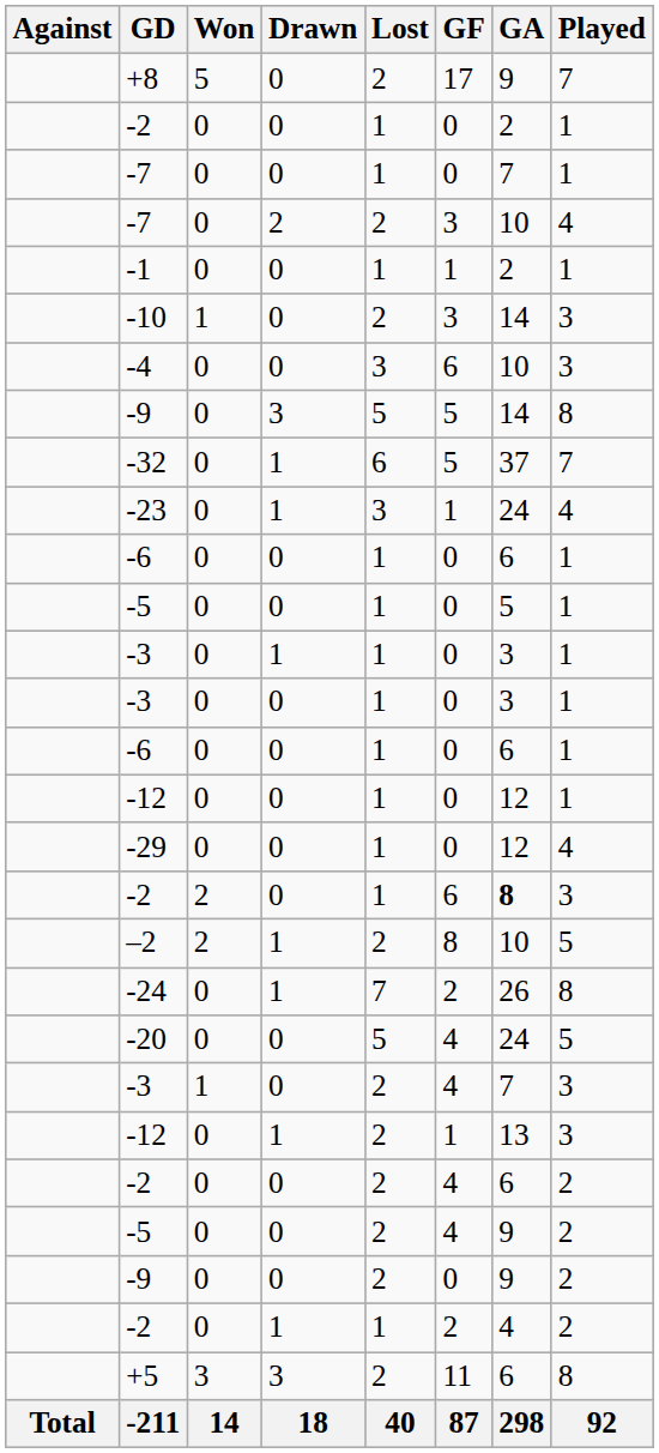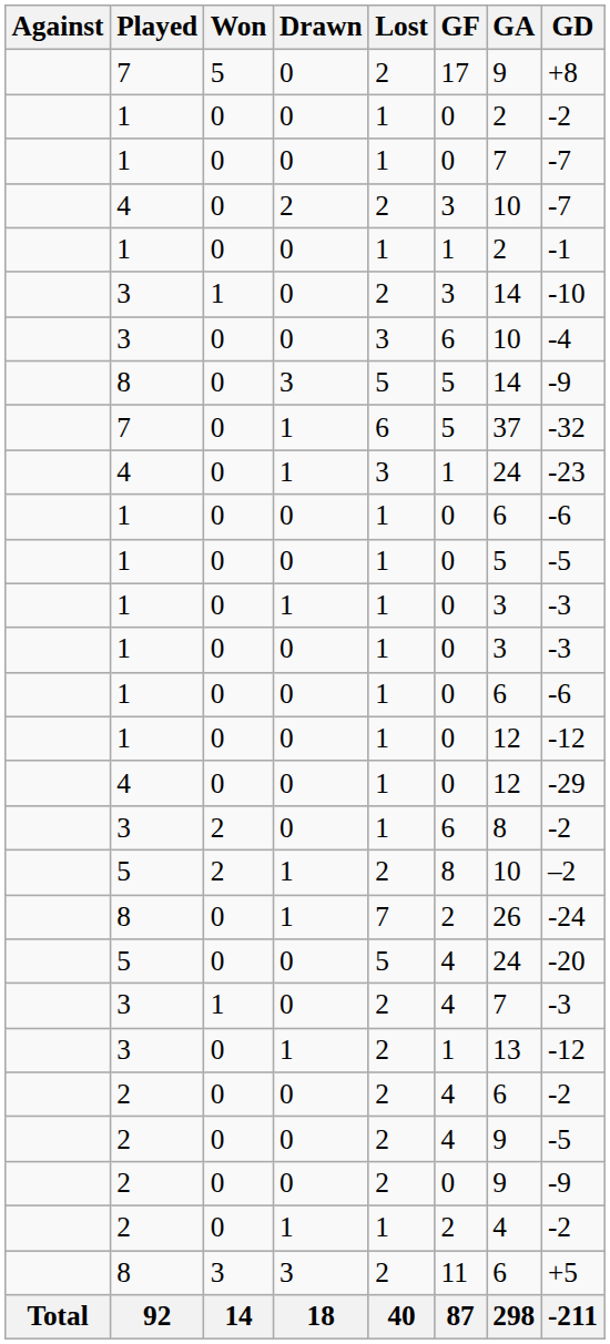columns swapped: Played <-> GD
row 19 | GA: bold -> normal
